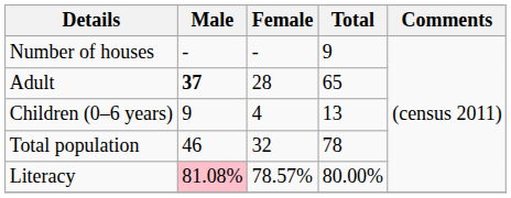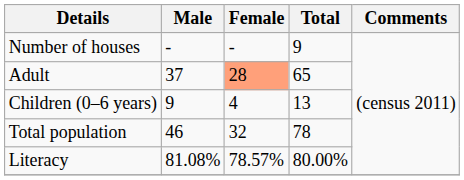Adult | Male: bold -> normal
Adult | Female: no background -> lightsalmon background
Literacy | Male: pink background -> no background
